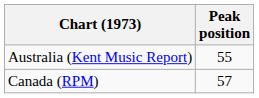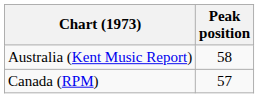Australia (Kent Music Report) | Peak position: 55 -> 58
